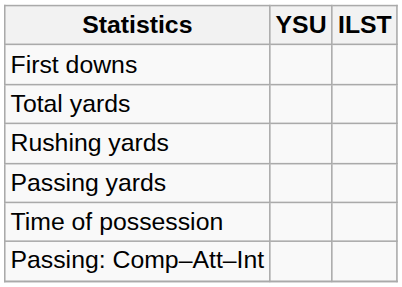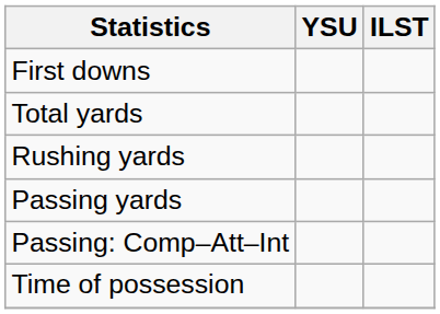rows swapped: Passing: Comp–Att–Int <-> Time of possession
